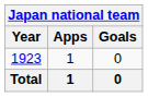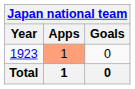1923 | Apps: no background -> lightsalmon background
